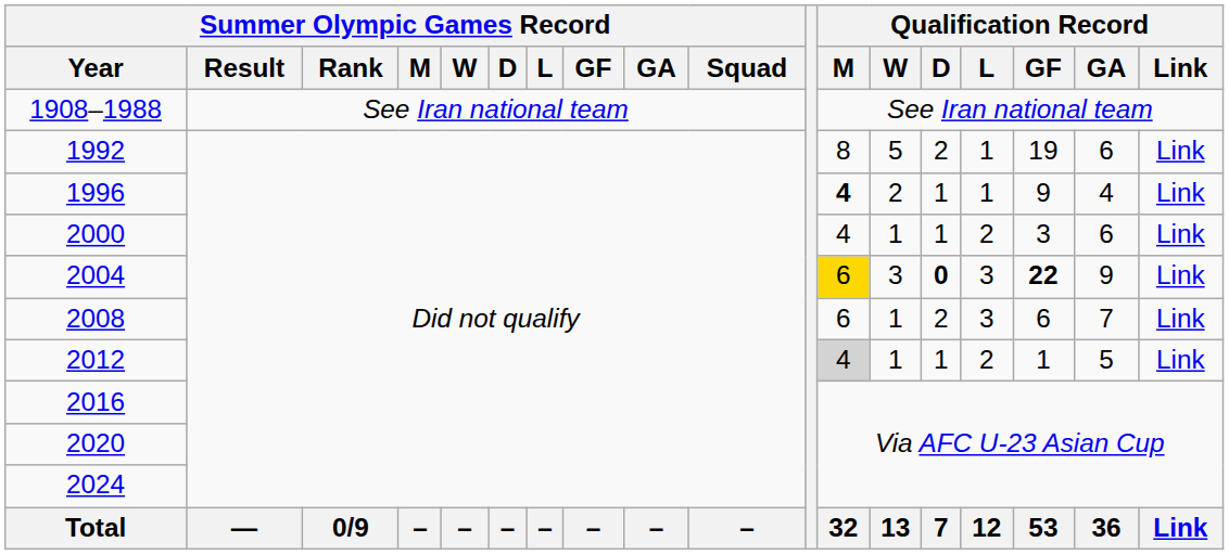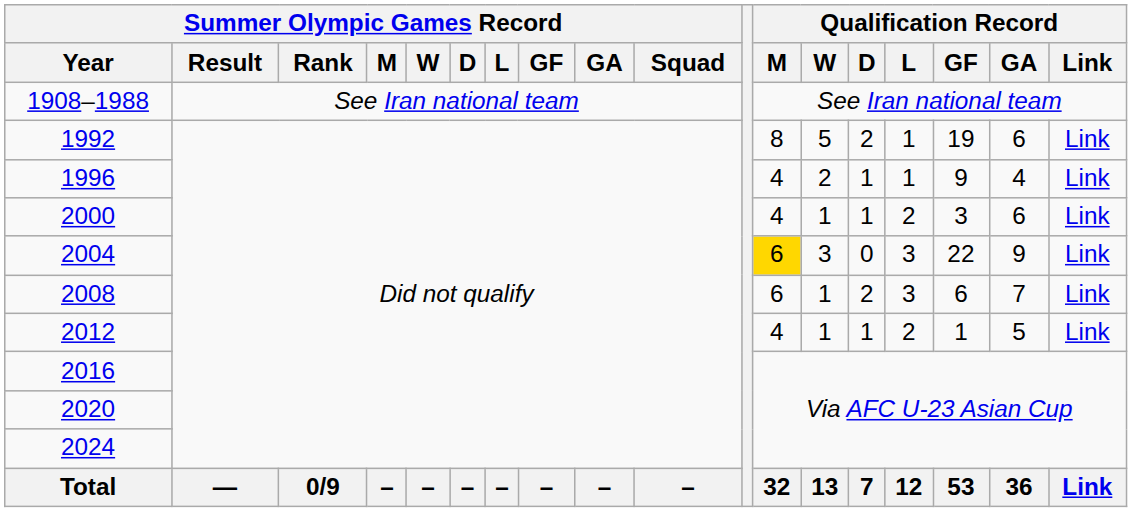1996 | Qualification Record / M: bold -> normal
2004 | Qualification Record / D: bold -> normal
2004 | Qualification Record / GF: bold -> normal
2012 | Qualification Record / M: lightgrey background -> no background
